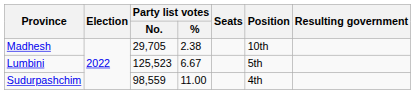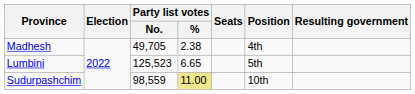Madhesh | Party list votes / No.: 29,705 -> 49,705
Madhesh | Position: 10th -> 4th
Lumbini | Party list votes / %: 6.67 -> 6.65
Sudurpashchim | Party list votes / %: no background -> khaki background
Sudurpashchim | Position: 4th -> 10th
